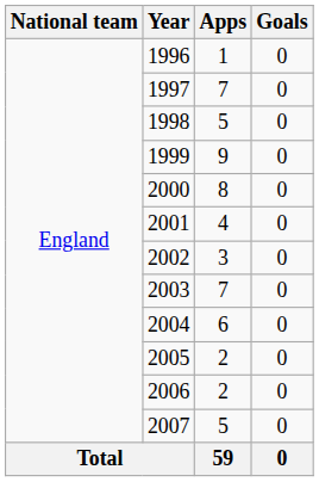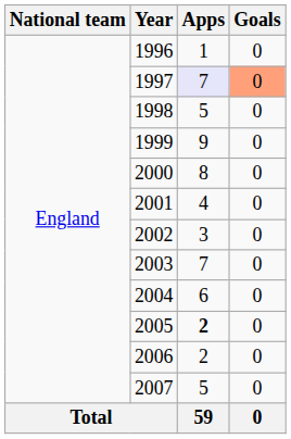1997 | Apps: no background -> lavender background
1997 | Goals: no background -> lightsalmon background
2005 | Apps: normal -> bold
